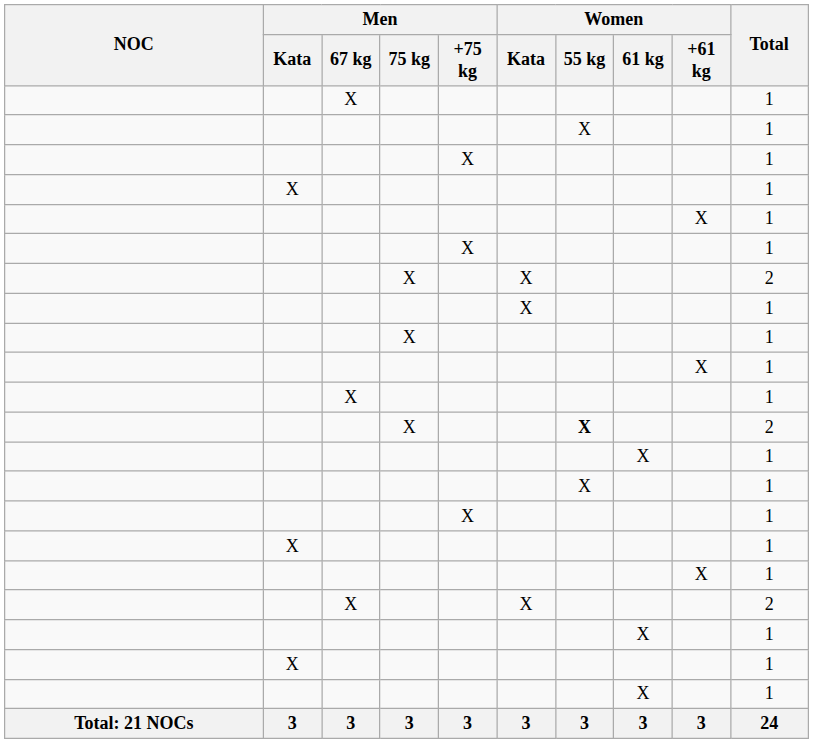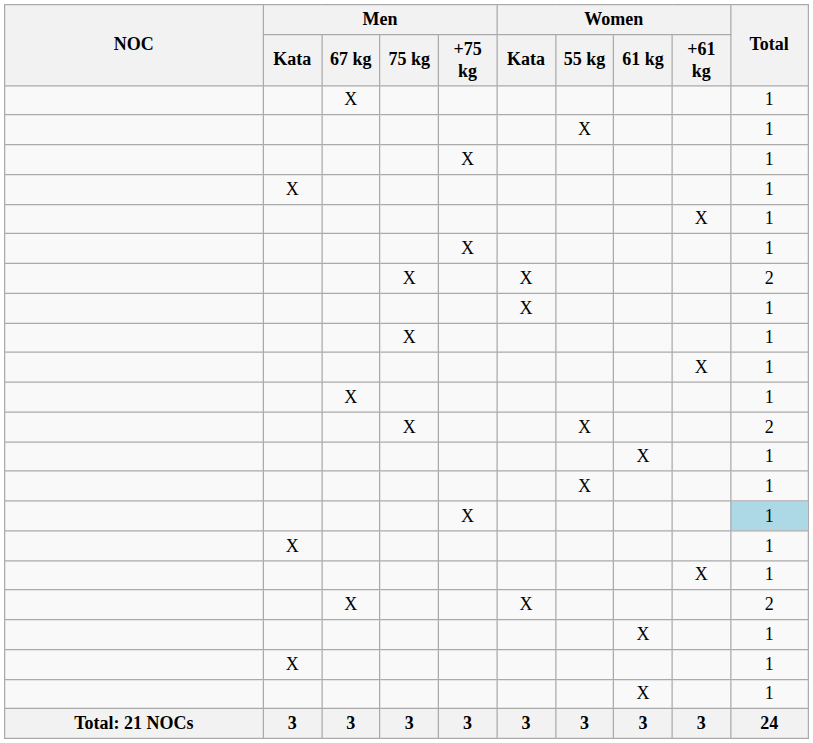row 14 | Women / 55 kg: bold -> normal
row 17 | Total: no background -> lightblue background
